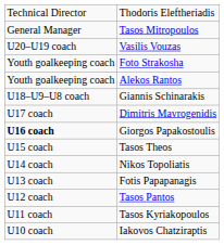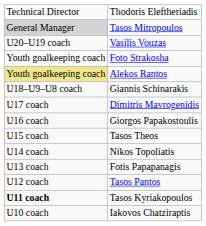Tasos Mitropoulos | column 1: no background -> lightgrey background
Alekos Rantos | column 1: no background -> khaki background
Giorgos Papakostoulis | column 1: bold -> normal
Tasos Kyriakopoulos | column 1: normal -> bold
